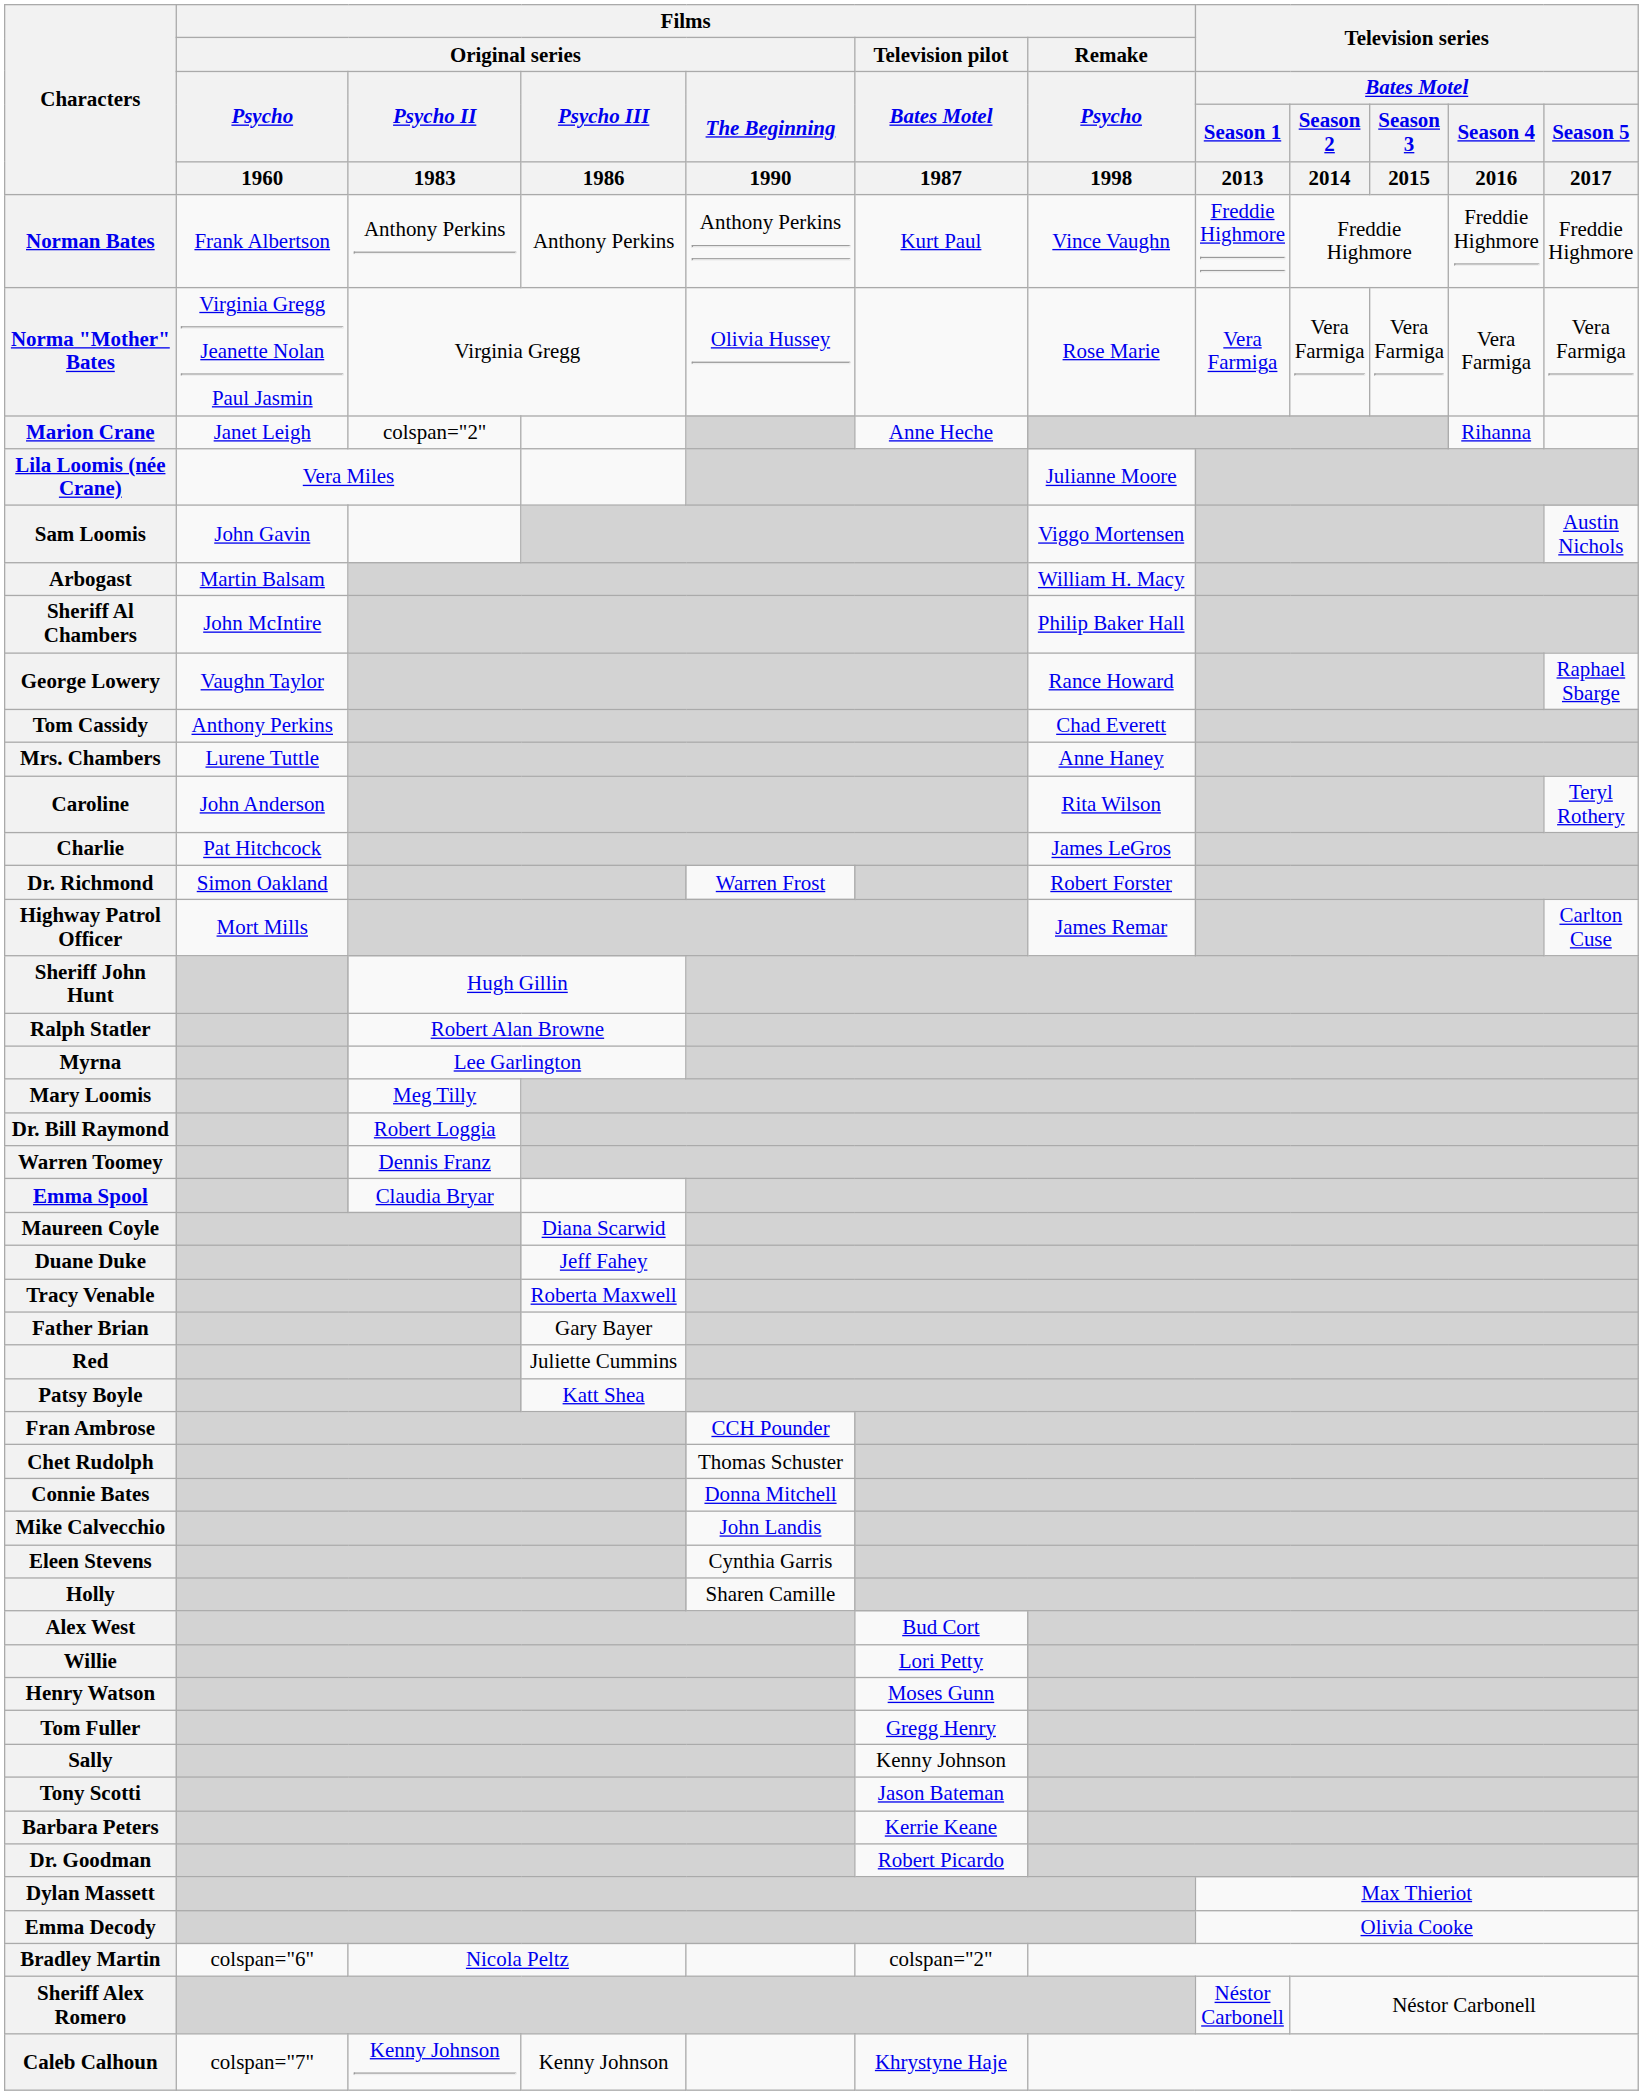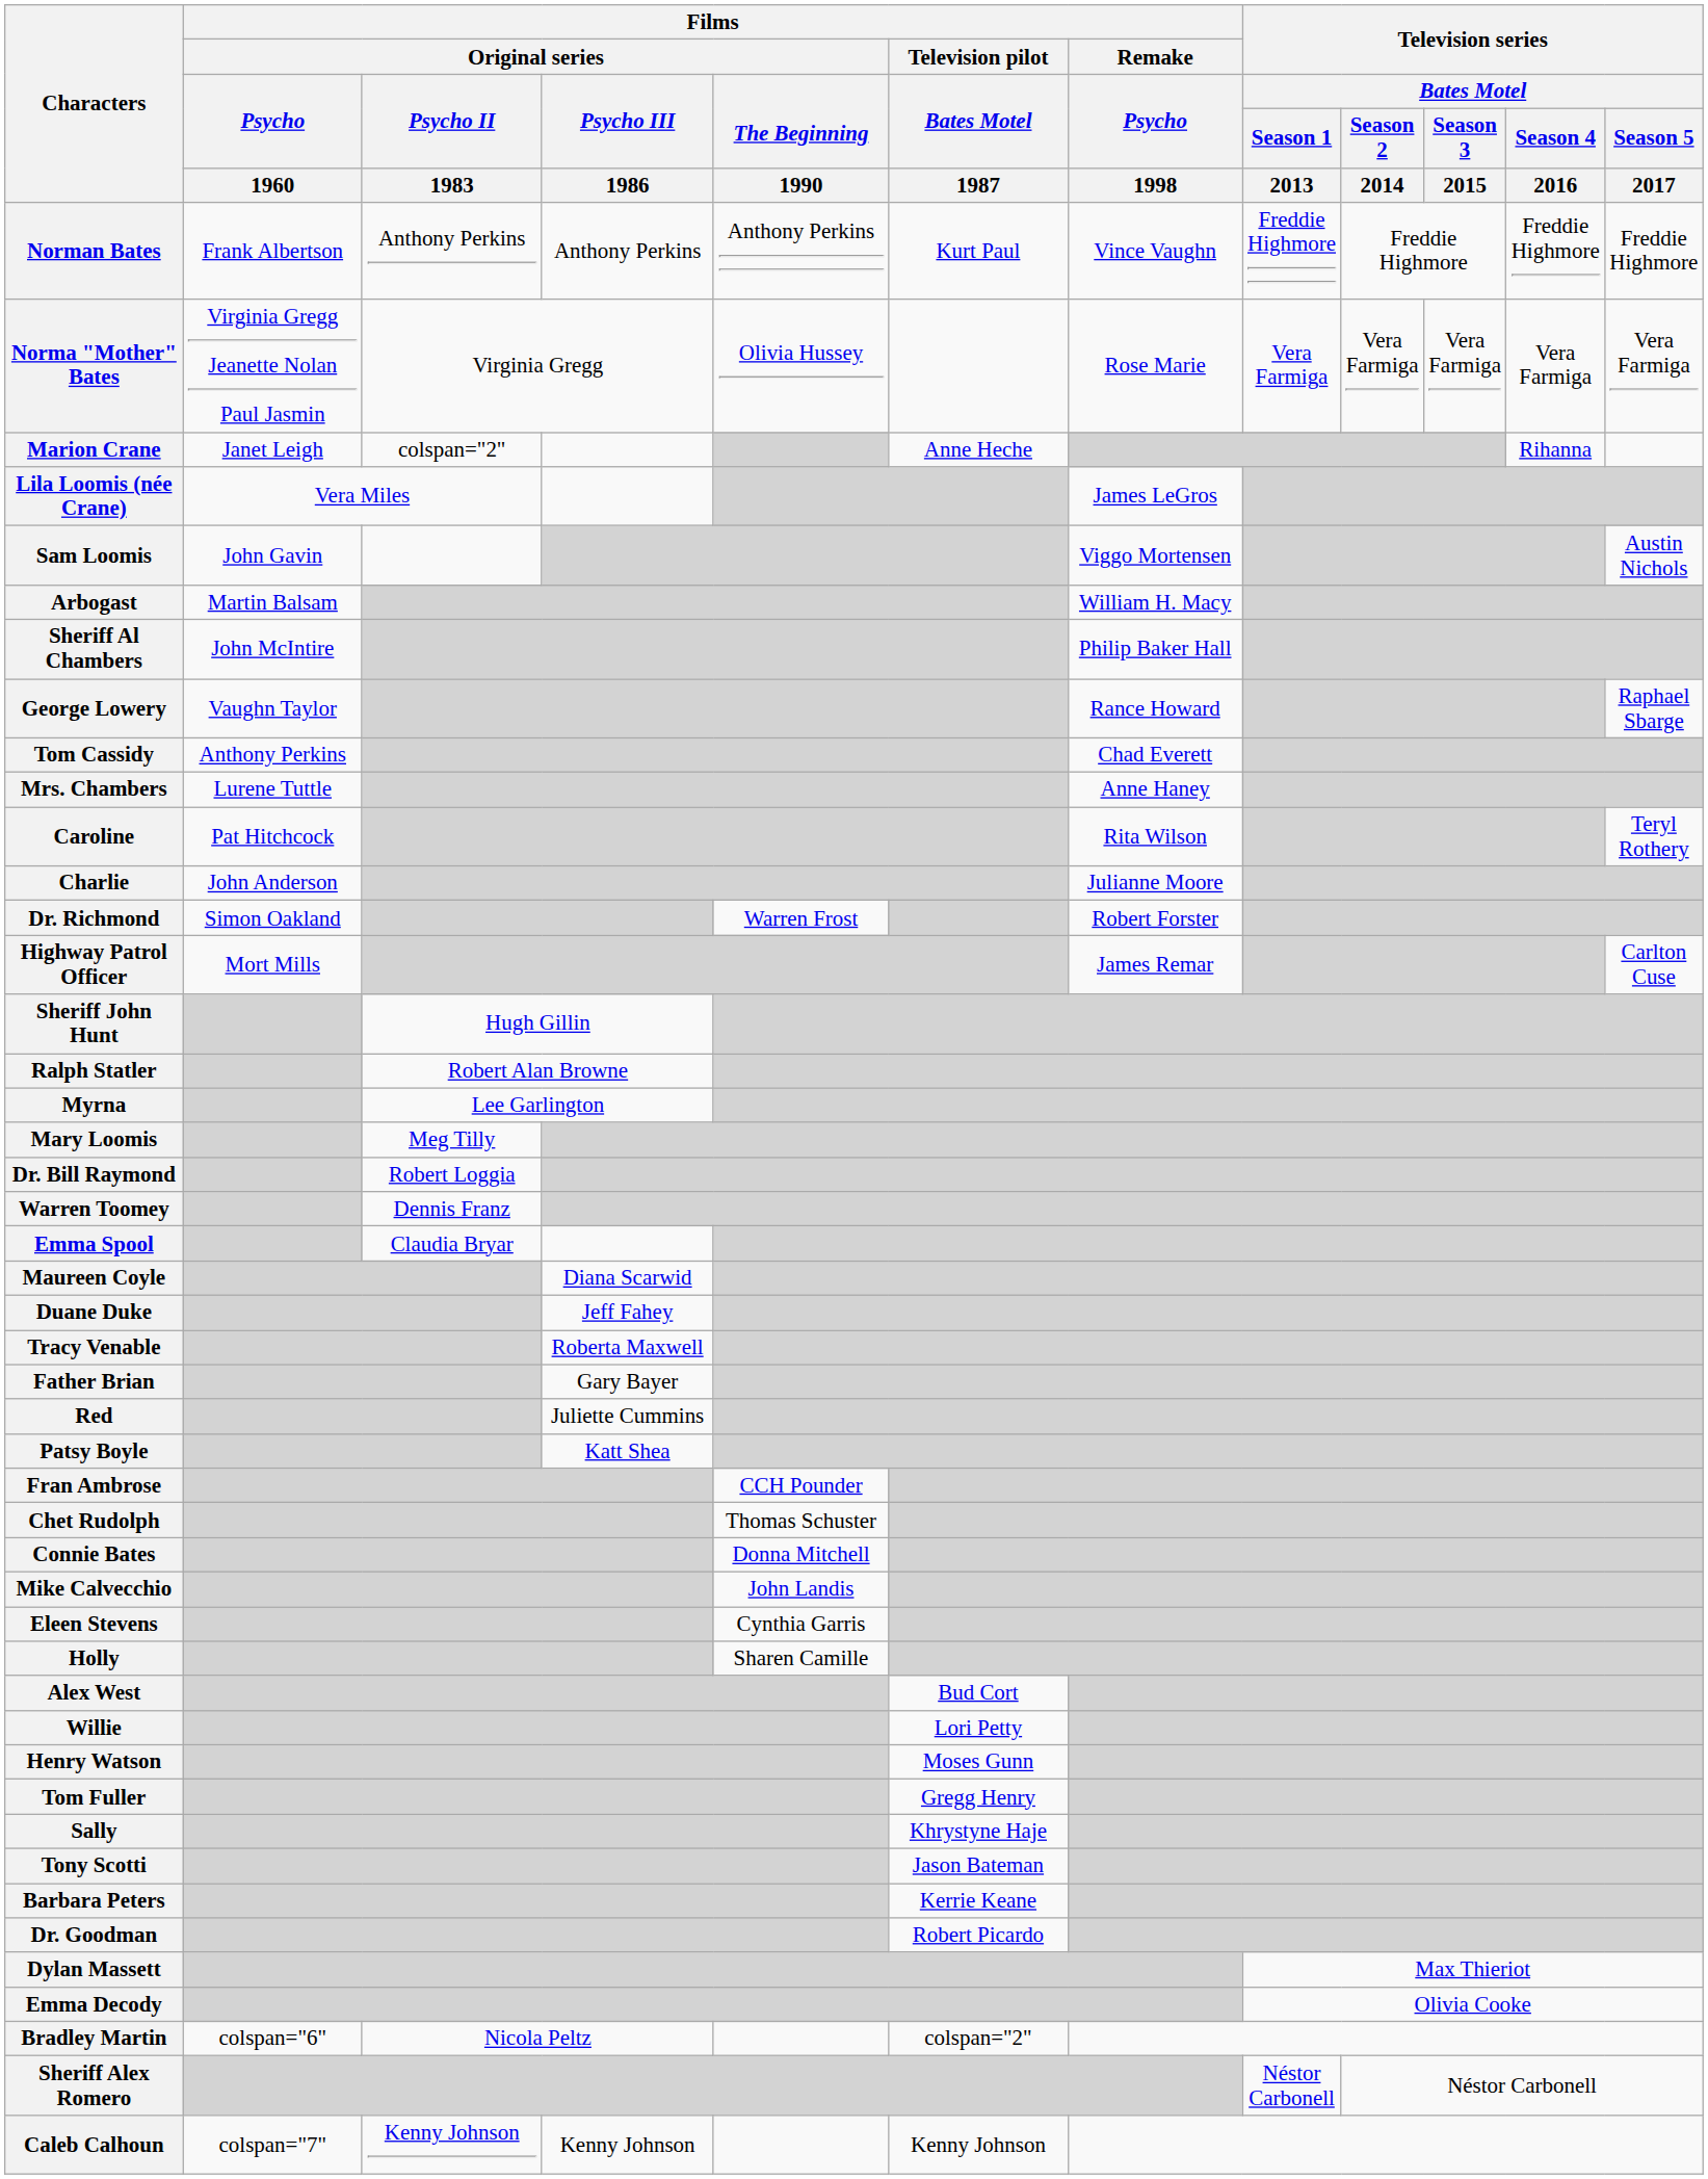Lila Loomis (née Crane) | Films / Remake / Psycho / 1998: Julianne Moore -> James LeGros
Caroline | Films / Original series / Psycho / 1960: John Anderson -> Pat Hitchcock
Charlie | Films / Original series / Psycho / 1960: Pat Hitchcock -> John Anderson
Charlie | Films / Remake / Psycho / 1998: James LeGros -> Julianne Moore
Sally | Films / Television pilot / Bates Motel / 1987: Kenny Johnson -> Khrystyne Haje
Caleb Calhoun | Films / Television pilot / Bates Motel / 1987: Khrystyne Haje -> Kenny Johnson
